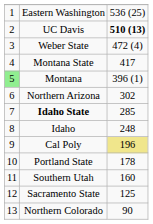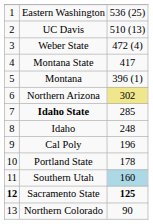UC Davis | column 3: bold -> normal
Montana | column 1: lightgreen background -> no background
Northern Arizona | column 3: no background -> khaki background
Cal Poly | column 3: khaki background -> no background
Southern Utah | column 3: no background -> lightblue background
Sacramento State | column 1: normal -> bold
Sacramento State | column 3: normal -> bold
